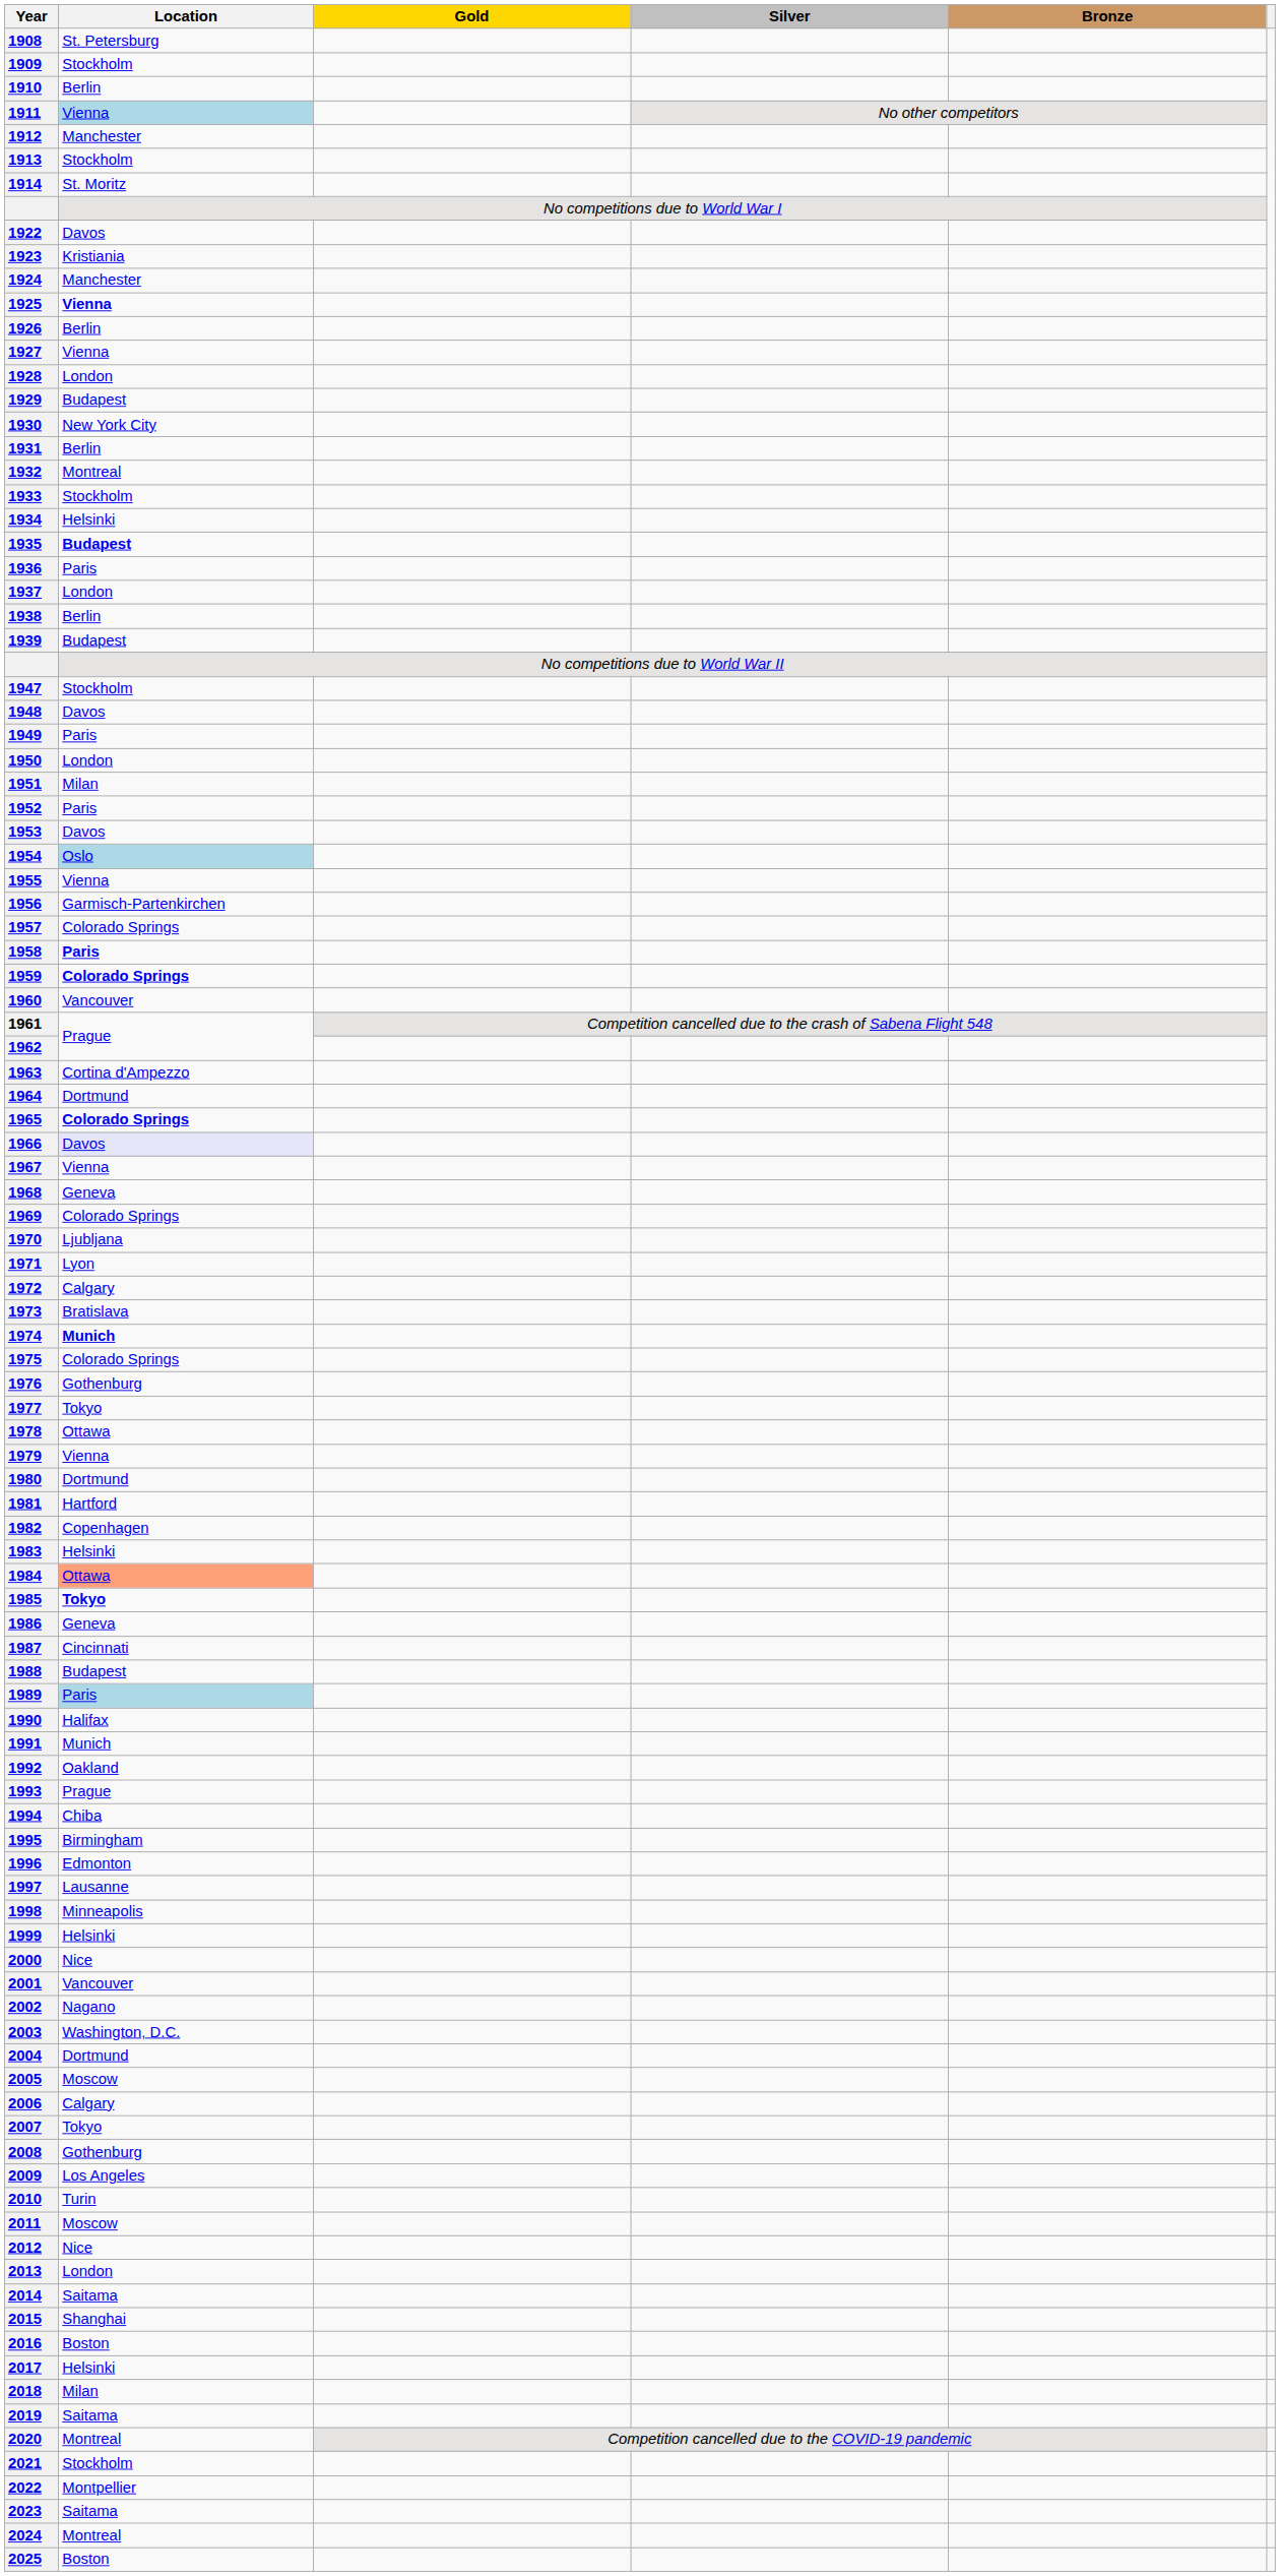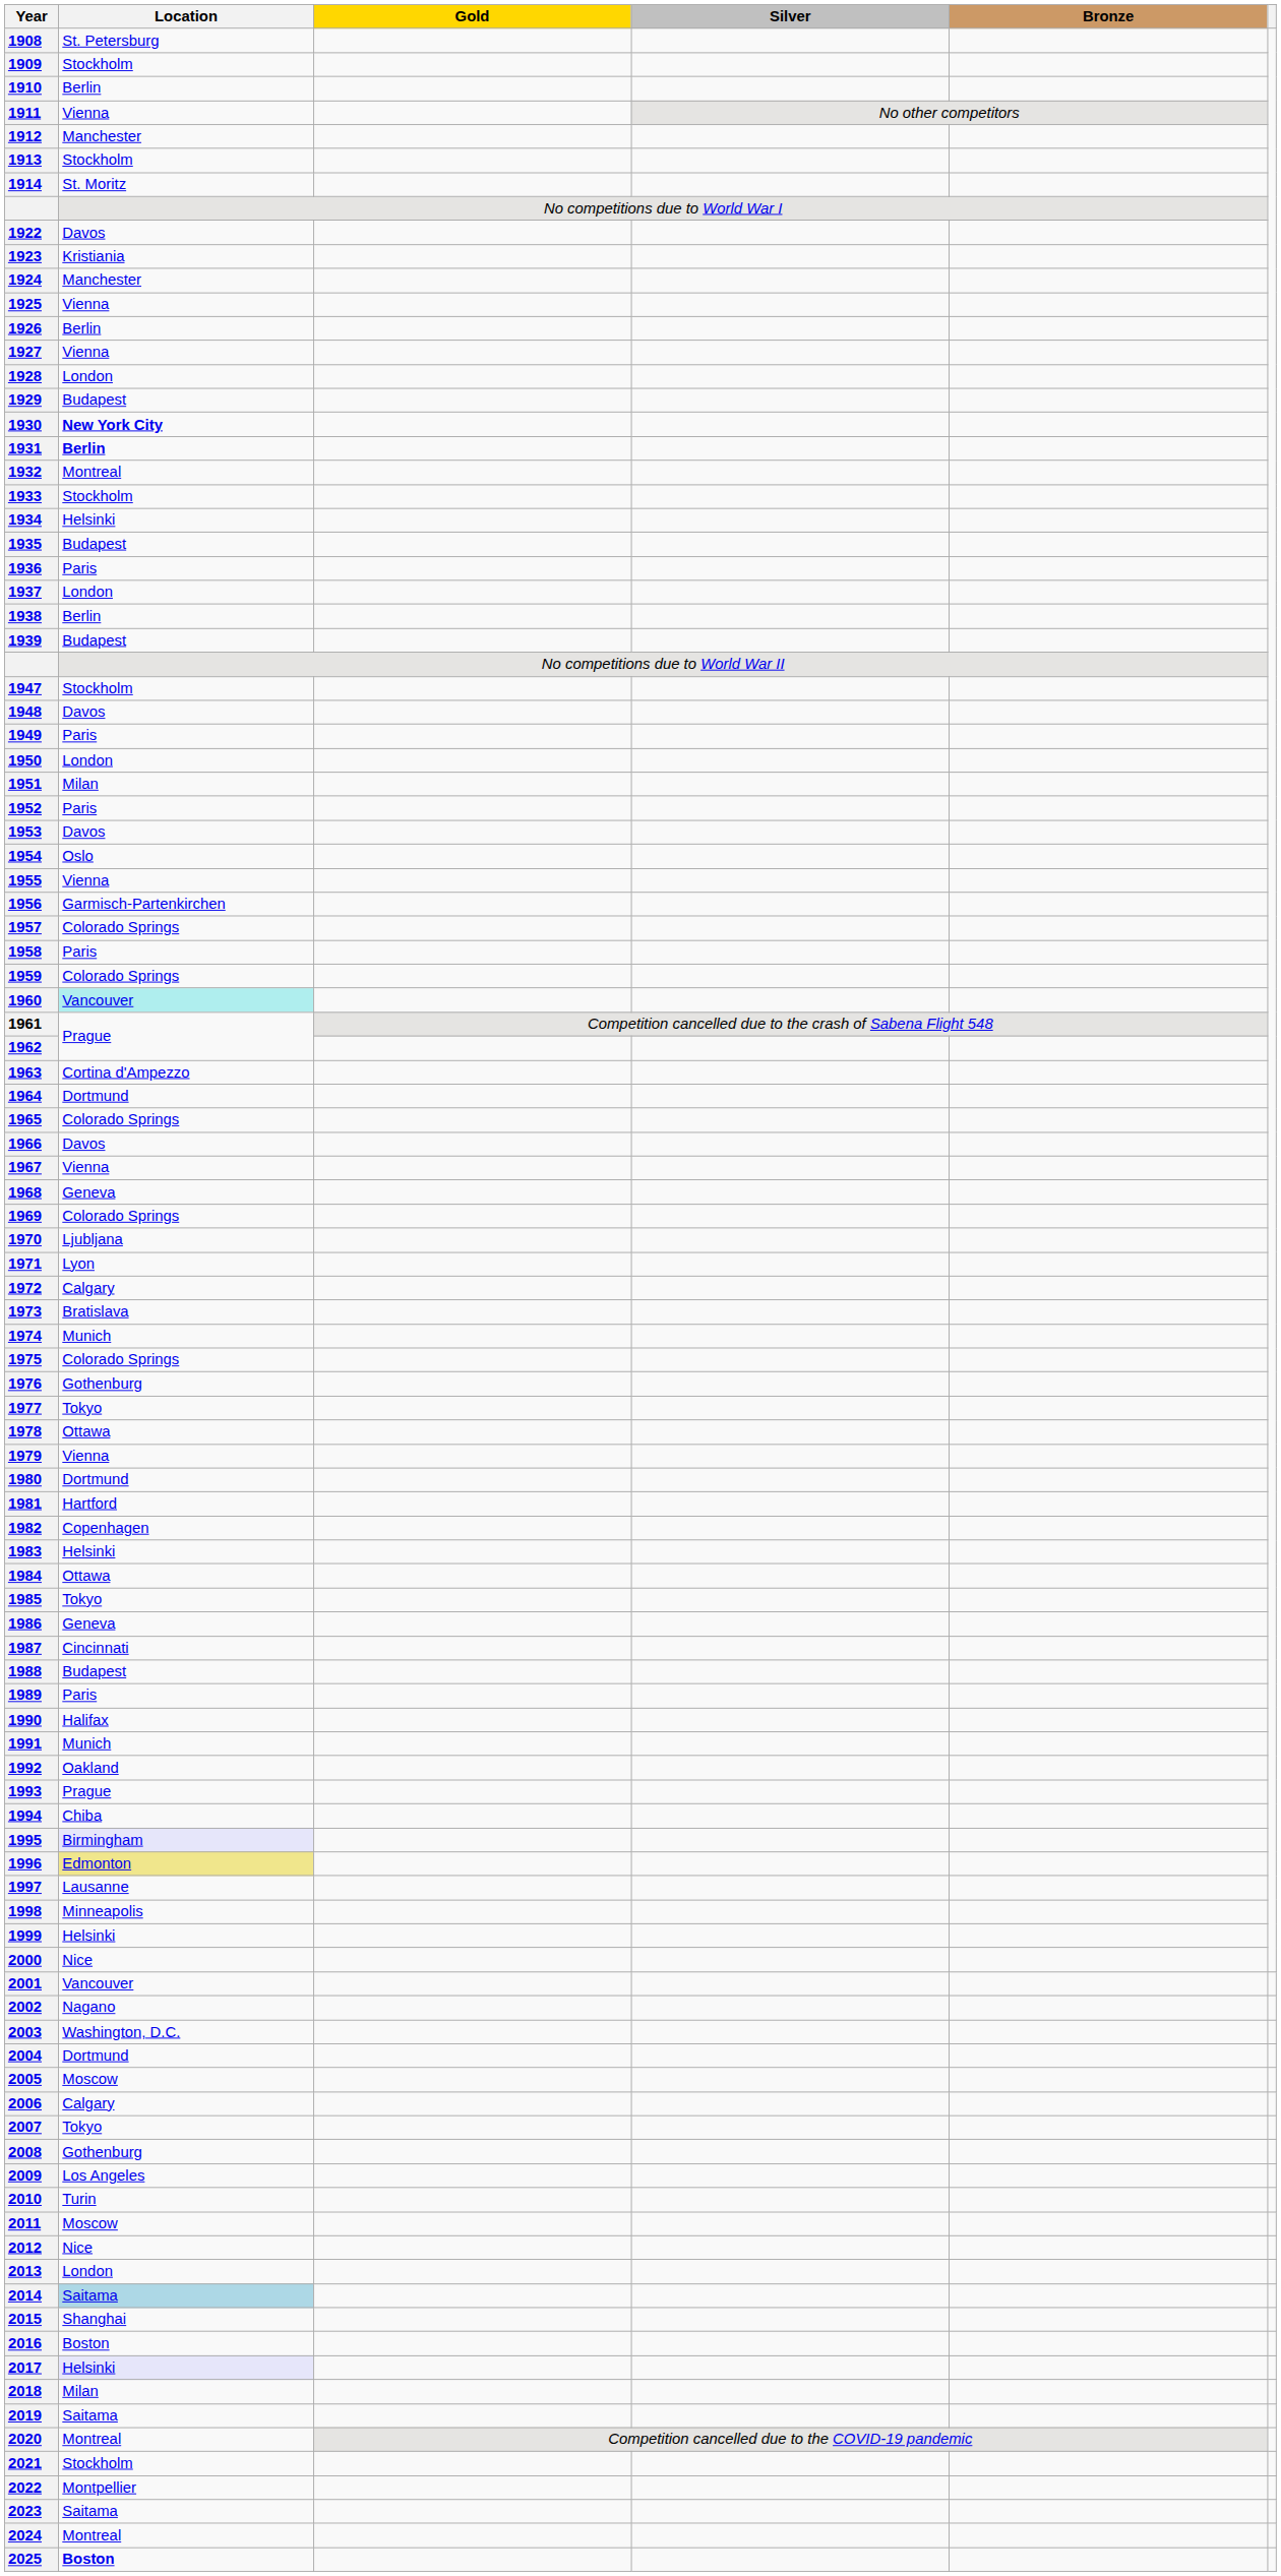1911 | Location: lightblue background -> no background
1925 | Location: bold -> normal
1930 | Location: normal -> bold
1931 | Location: normal -> bold
1935 | Location: bold -> normal
1954 | Location: lightblue background -> no background
1958 | Location: bold -> normal
1959 | Location: bold -> normal
1960 | Location: no background -> paleturquoise background
1965 | Location: bold -> normal
1966 | Location: lavender background -> no background
1974 | Location: bold -> normal
1984 | Location: lightsalmon background -> no background
1985 | Location: bold -> normal
1989 | Location: lightblue background -> no background
1995 | Location: no background -> lavender background
1996 | Location: no background -> khaki background
2014 | Location: no background -> lightblue background
2017 | Location: no background -> lavender background
2025 | Location: normal -> bold
